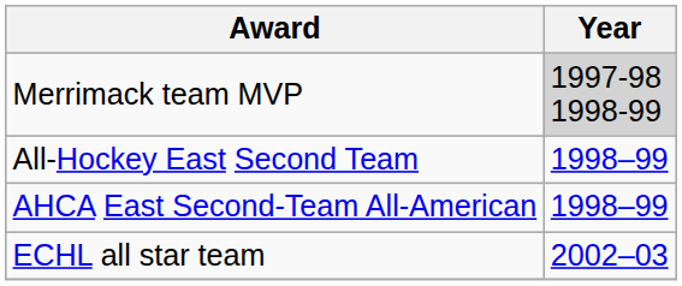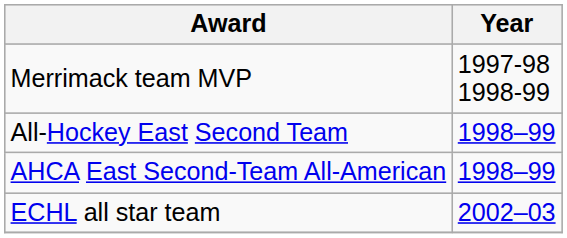Merrimack team MVP | Year: lightgrey background -> no background
